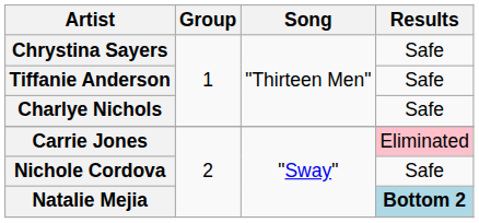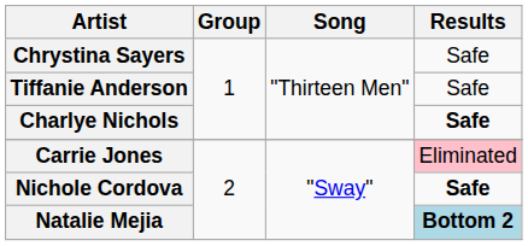Charlye Nichols | Results: normal -> bold
Nichole Cordova | Results: normal -> bold
